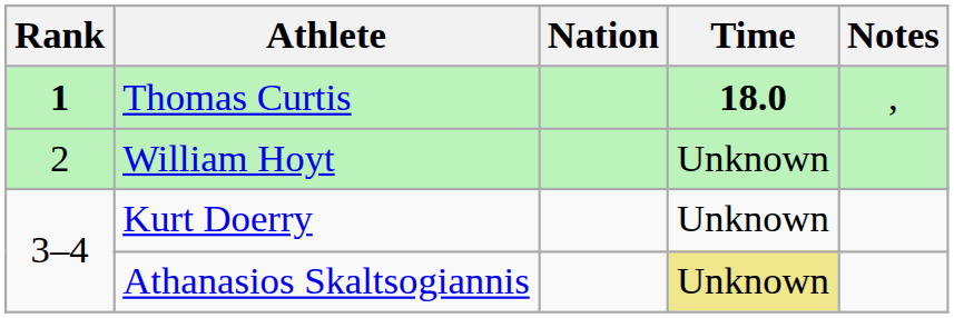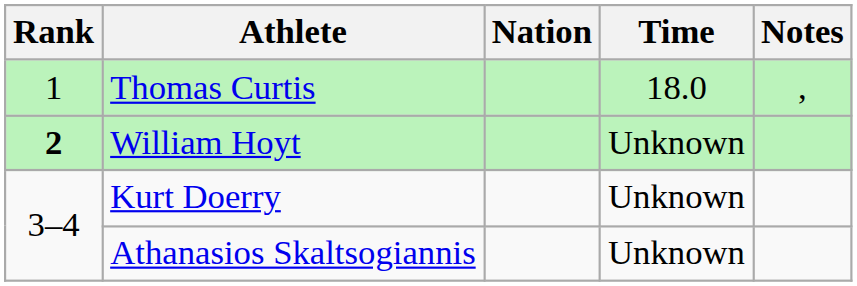Thomas Curtis | Rank: bold -> normal
Thomas Curtis | Time: bold -> normal
William Hoyt | Rank: normal -> bold
Athanasios Skaltsogiannis | Time: khaki background -> no background
